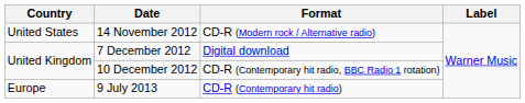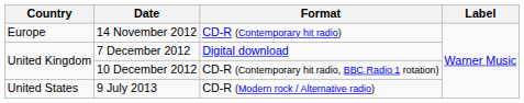14 November 2012 | Country: United States -> Europe
14 November 2012 | Format: CD-R (Modern rock / Alternative radio) -> CD-R (Contemporary hit radio)
9 July 2013 | Country: Europe -> United States
9 July 2013 | Format: CD-R (Contemporary hit radio) -> CD-R (Modern rock / Alternative radio)
